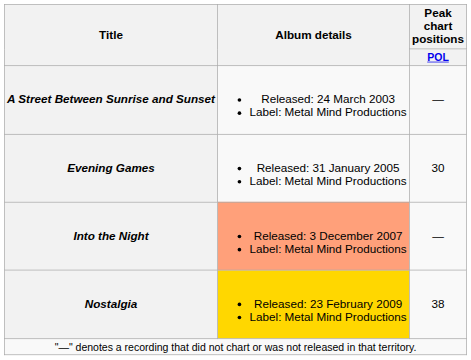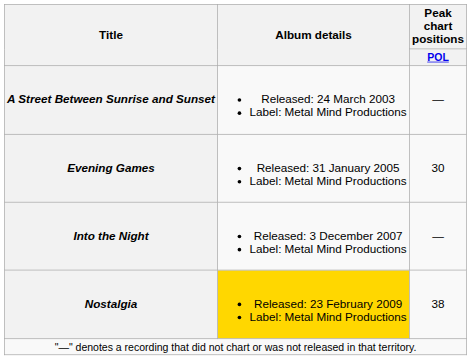Into the Night | Album details: lightsalmon background -> no background
